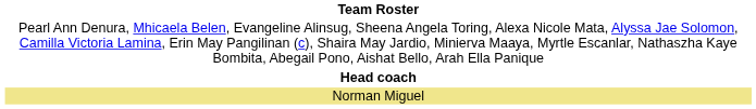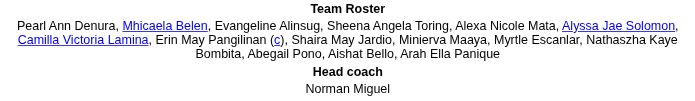row 4 | column 1: khaki background -> no background
